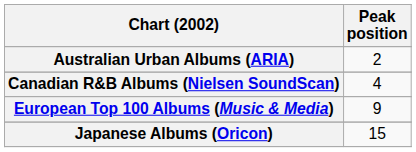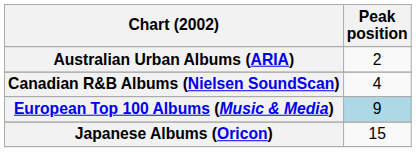European Top 100 Albums (Music & Media) | Peak position: no background -> lightblue background
